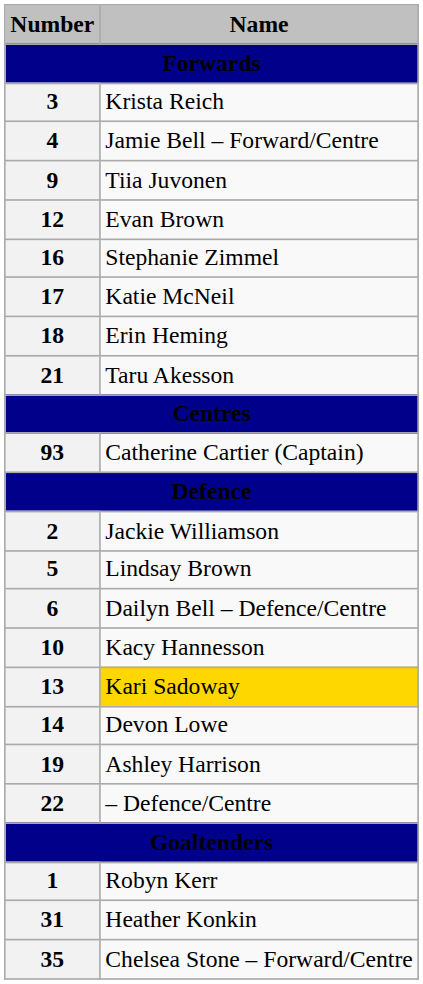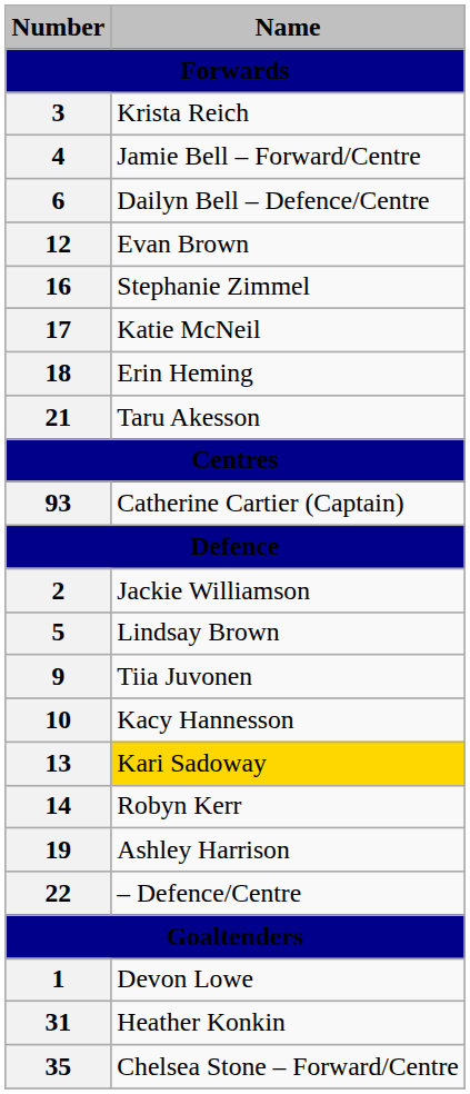rows swapped: 9 <-> 6
14 | Name: Devon Lowe -> Robyn Kerr
1 | Name: Robyn Kerr -> Devon Lowe
